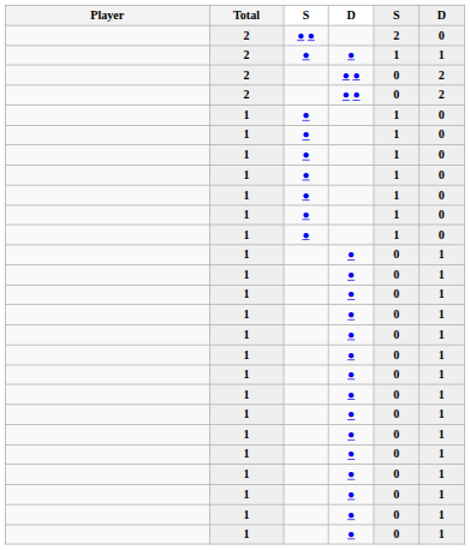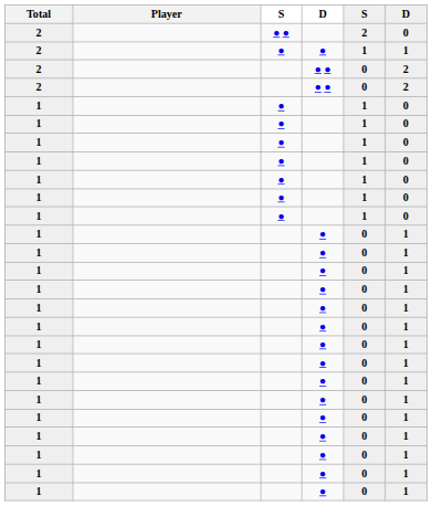columns swapped: Total <-> Player
